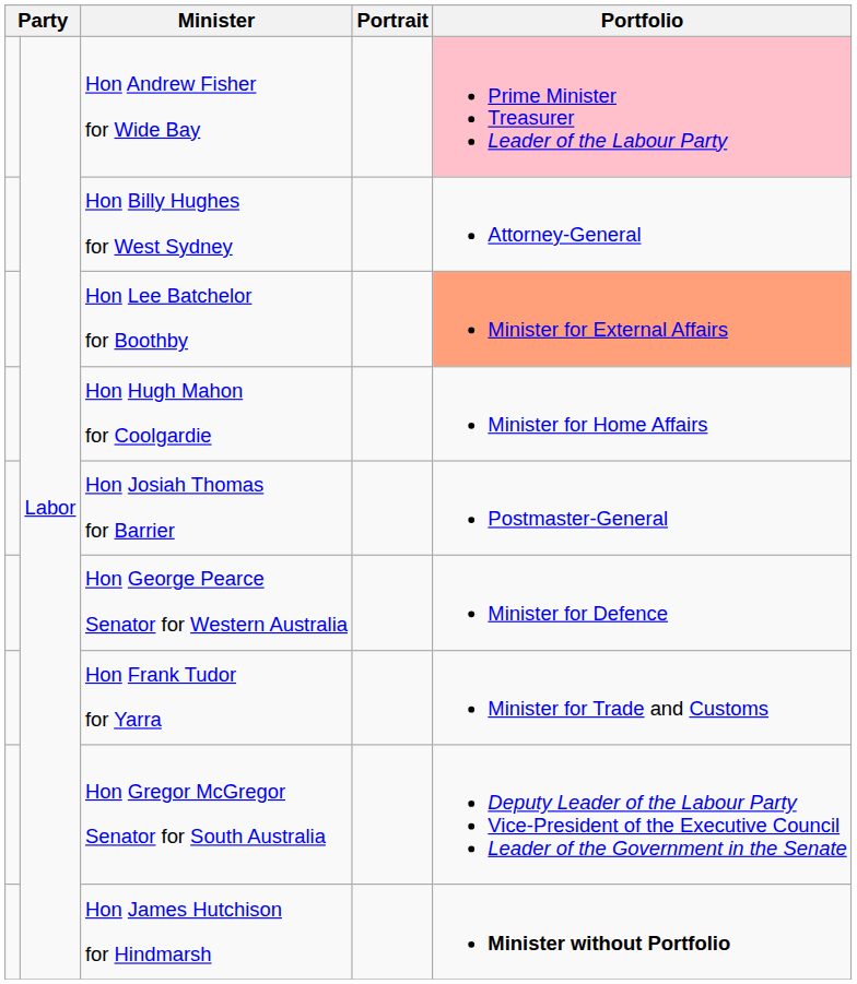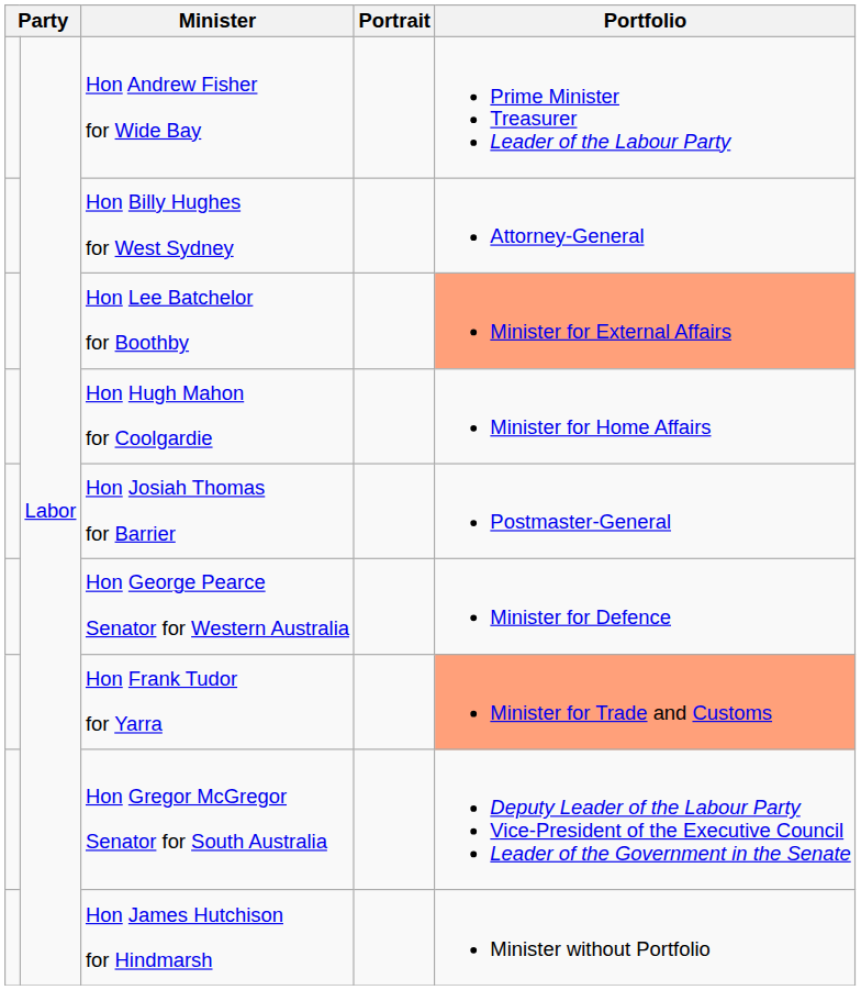Hon Andrew Fisher for Wide Bay | Portfolio: pink background -> no background
Hon Frank Tudor for Yarra | Portfolio: no background -> lightsalmon background
Hon James Hutchison for Hindmarsh | Portfolio: bold -> normal
